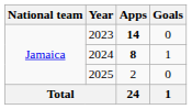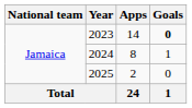2023 | Apps: bold -> normal
2023 | Goals: normal -> bold
2024 | Apps: bold -> normal
